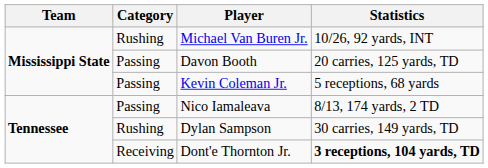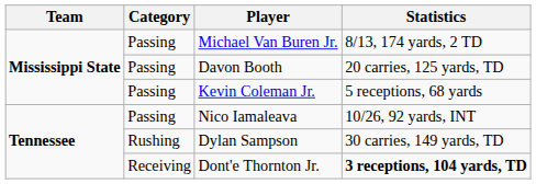Michael Van Buren Jr. | Category: Rushing -> Passing
Michael Van Buren Jr. | Statistics: 10/26, 92 yards, INT -> 8/13, 174 yards, 2 TD
Nico Iamaleava | Statistics: 8/13, 174 yards, 2 TD -> 10/26, 92 yards, INT
